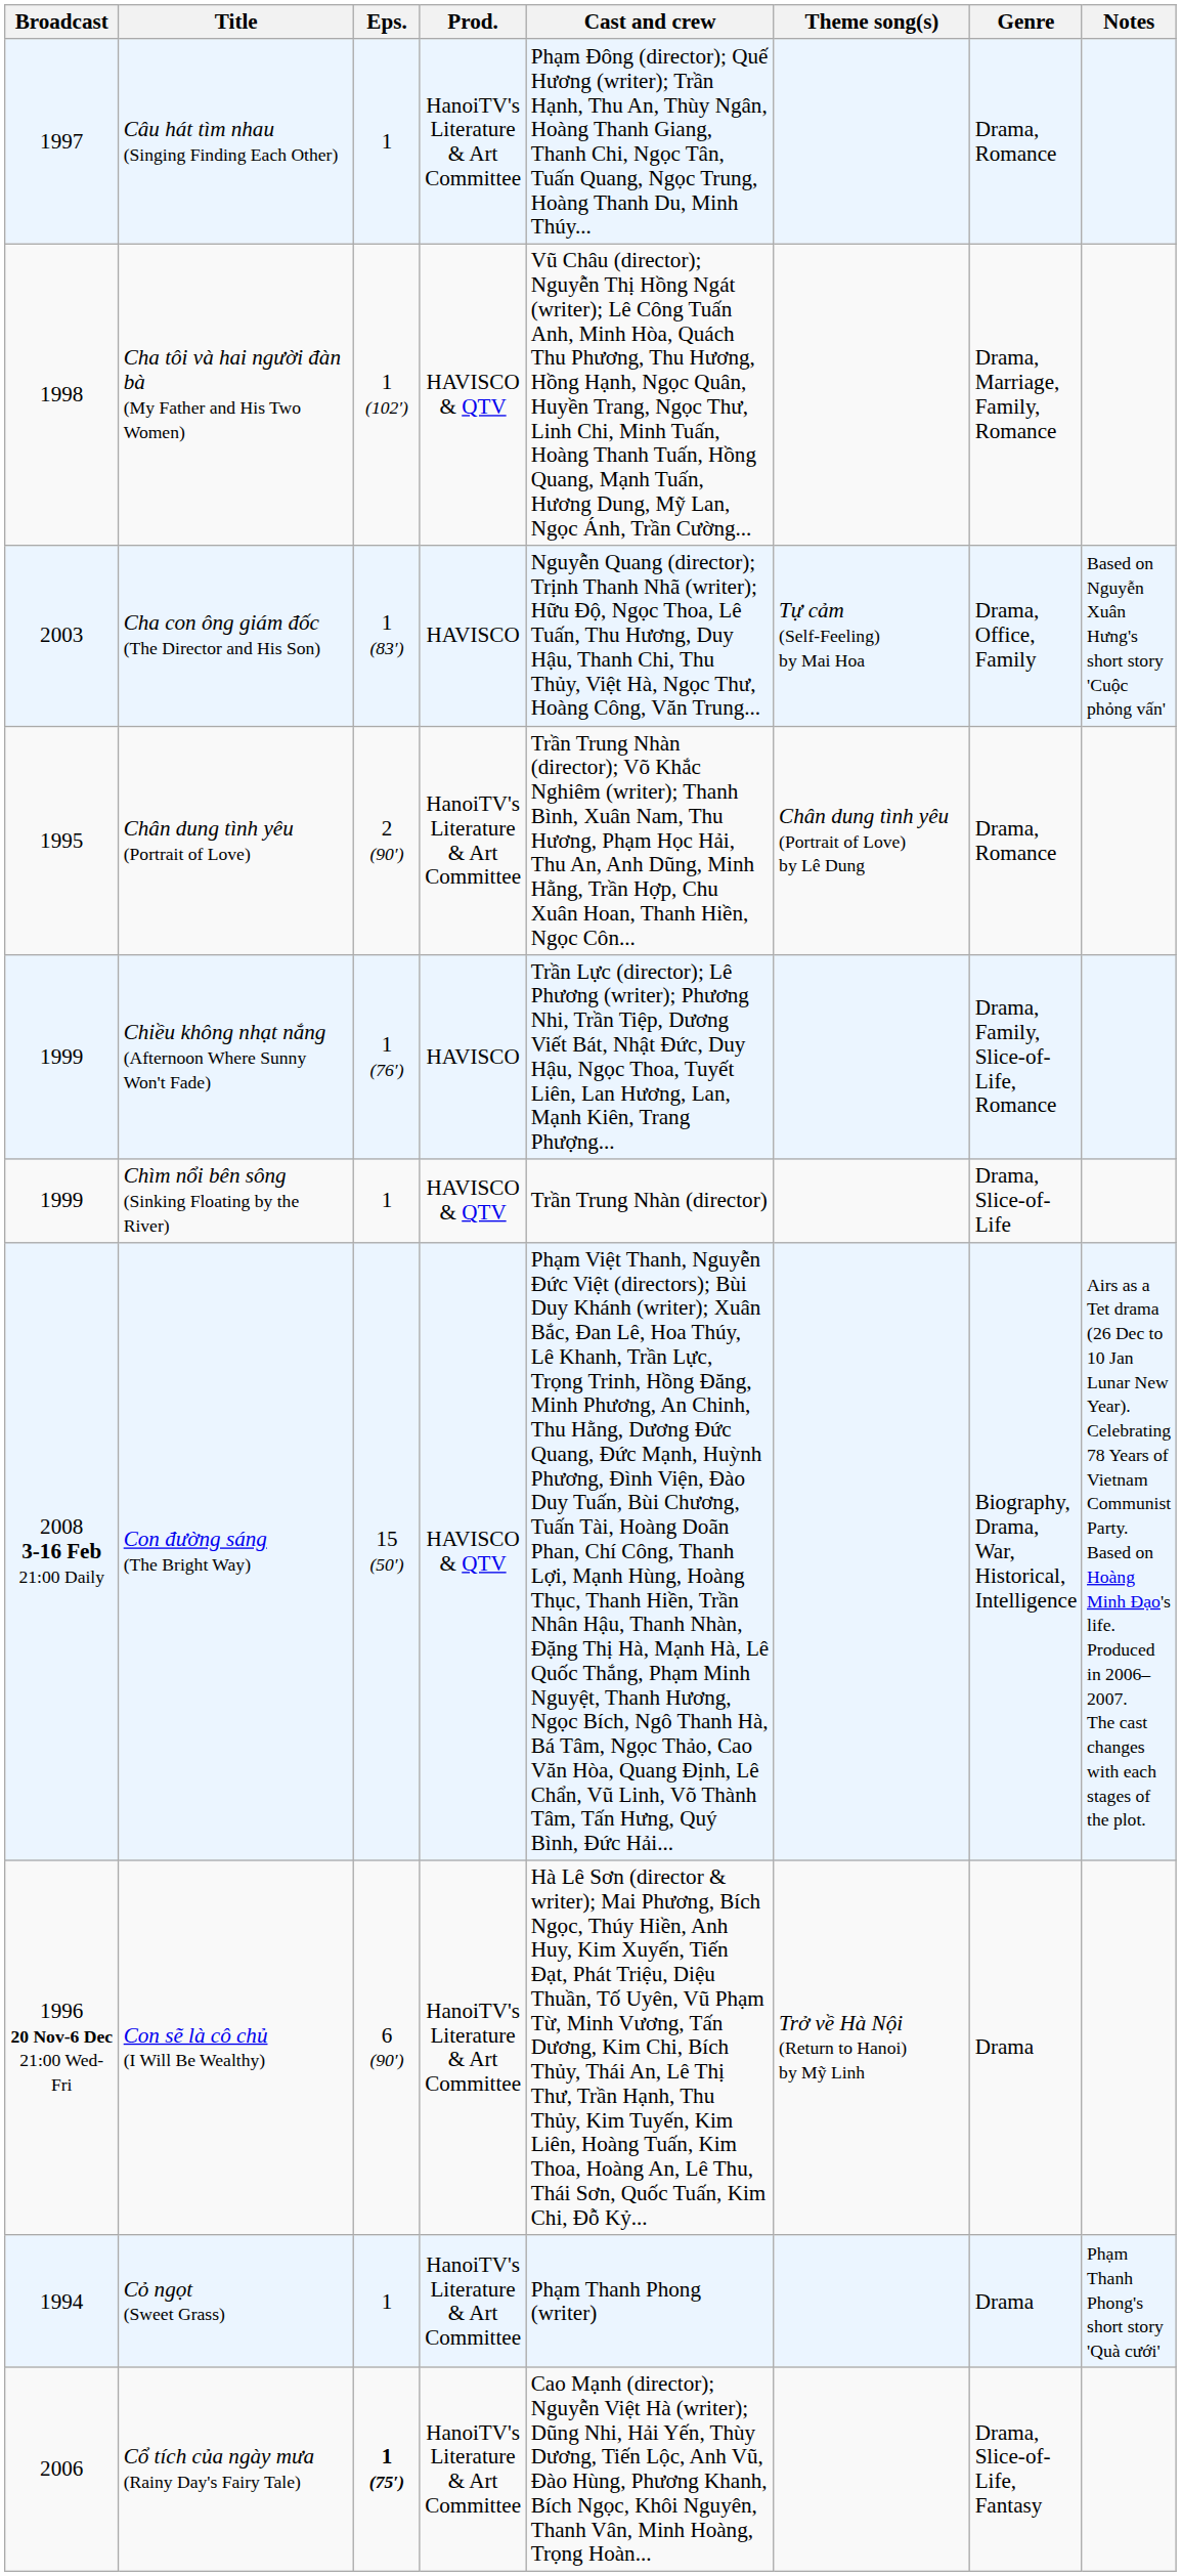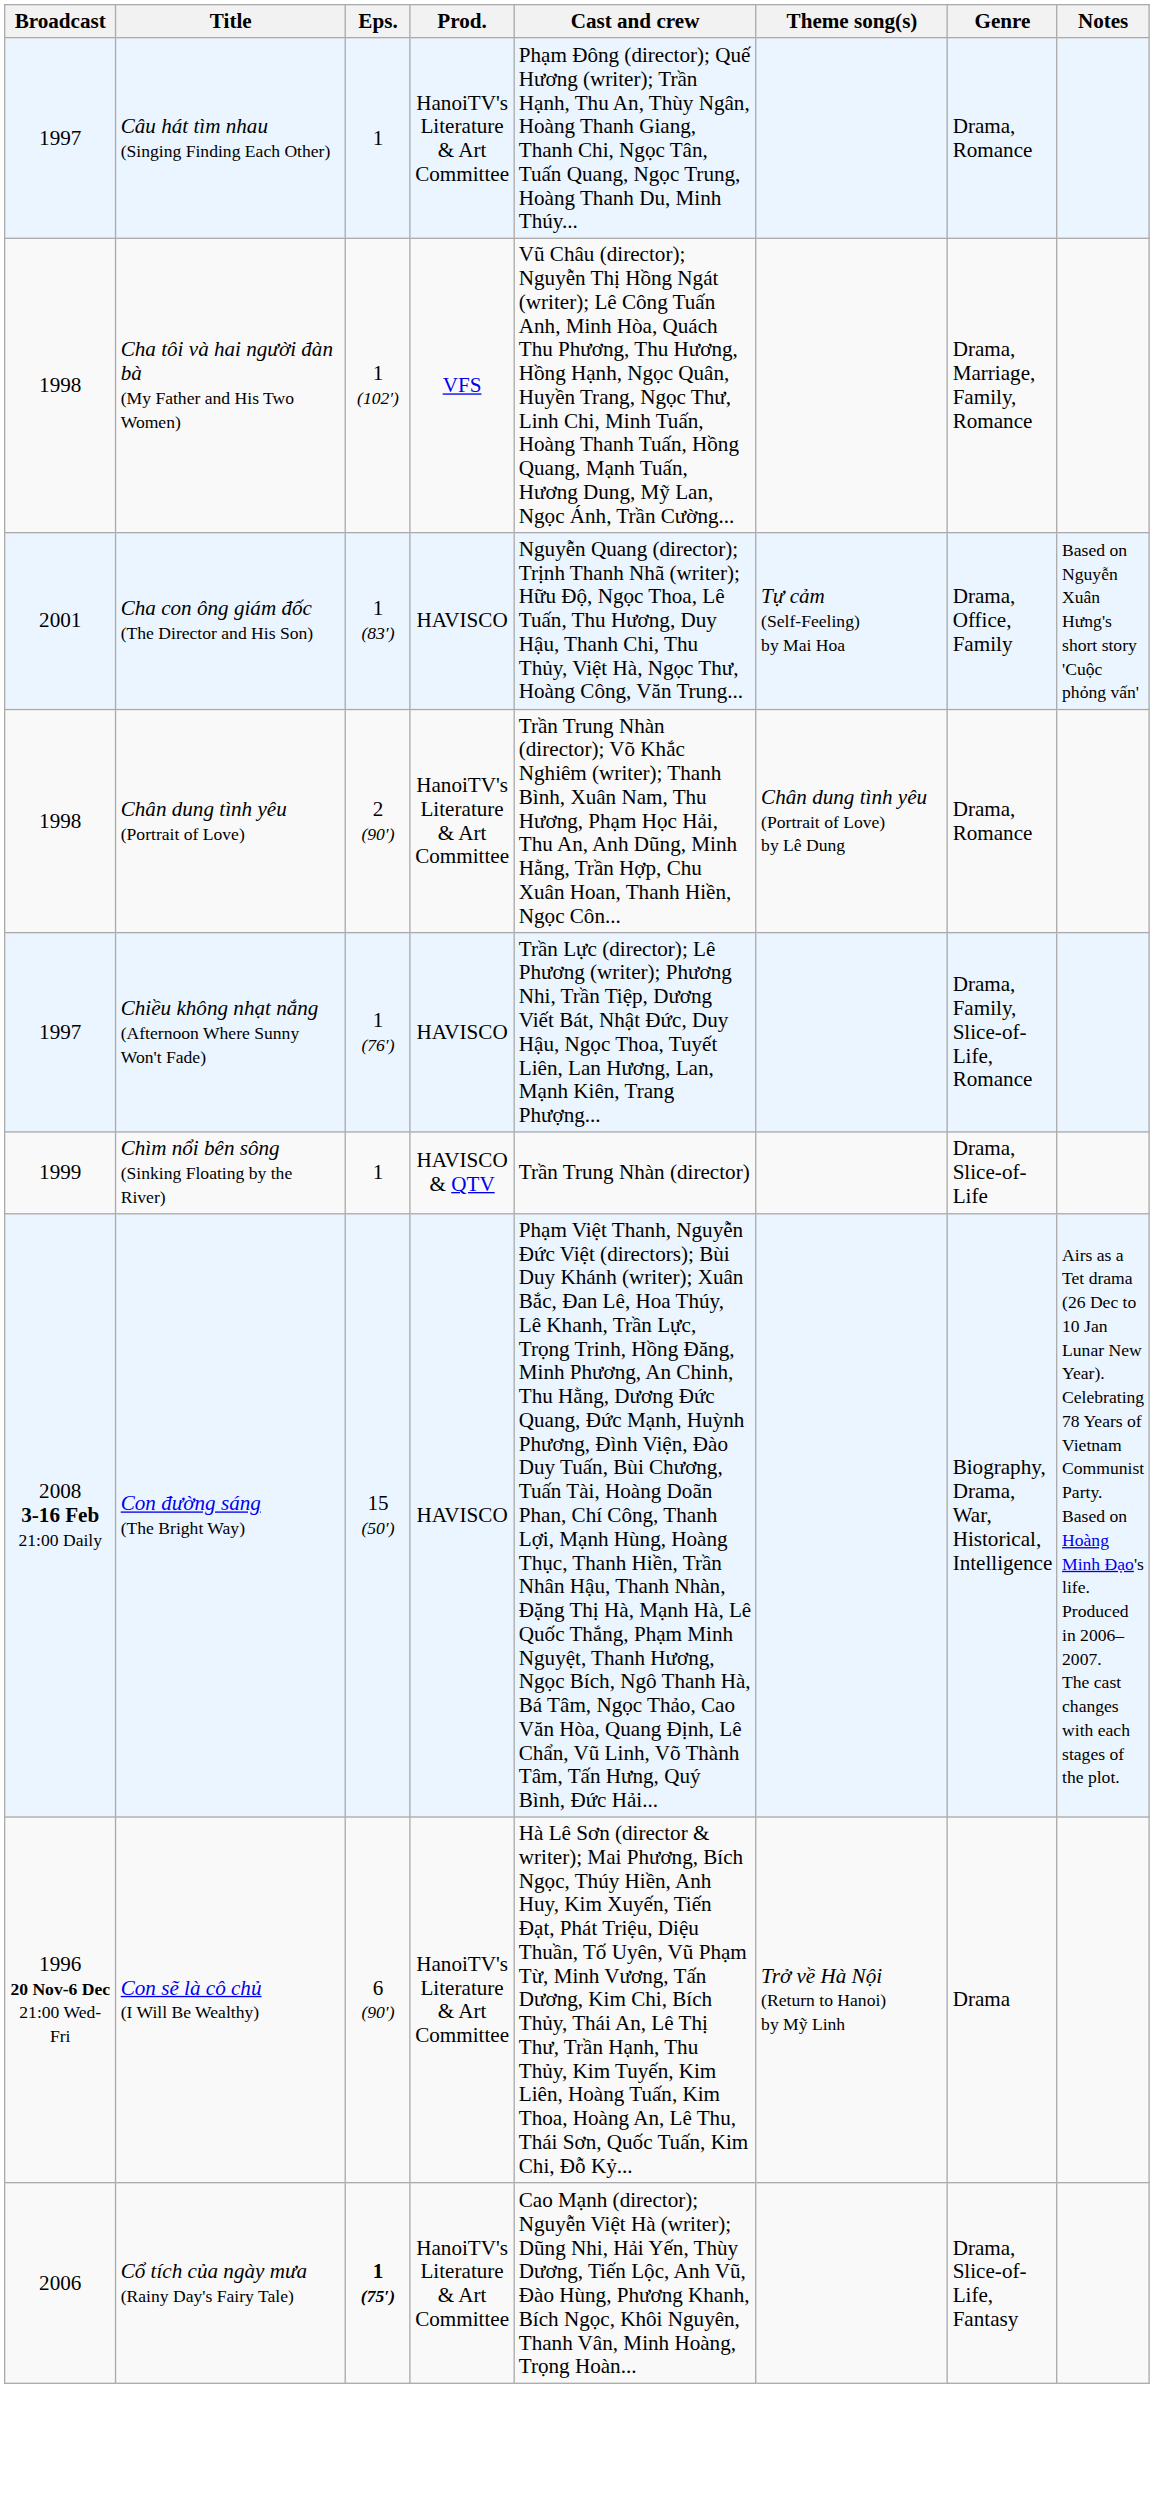Cha tôi và hai người đàn bà (My Father and His Two Women) | Prod.: HAVISCO & QTV -> VFS
Cha con ông giám đốc (The Director and His Son) | Broadcast: 2003 -> 2001
Chân dung tình yêu (Portrait of Love) | Broadcast: 1995 -> 1998
Chiều không nhạt nắng (Afternoon Where Sunny Won't Fade) | Broadcast: 1999 -> 1997
Con đường sáng (The Bright Way) | Prod.: HAVISCO & QTV -> HAVISCO
- row: 1994 | Cỏ ngọt (Sweet Grass) | 1 | HanoiTV's Literature & Art Committee | Phạm Thanh Phong (writer) | Drama | Phạm Thanh Phong's short story 'Quà cưới'
